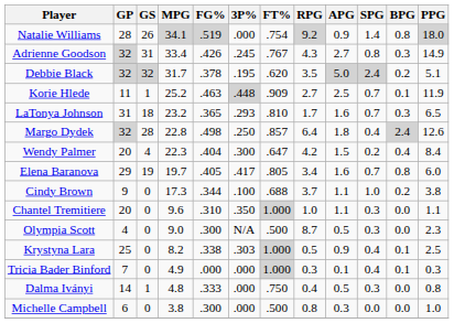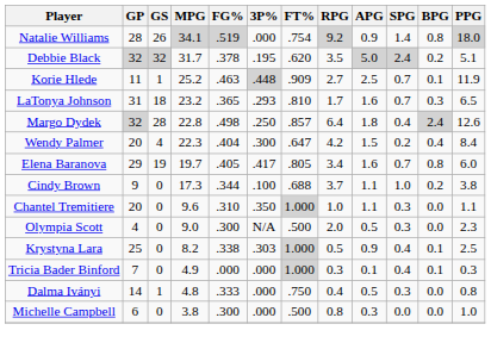- row: Adrienne Goodson | 32 | 31 | 33.4 | .426 | .245 | .767 | 4.3 | 2.7 | 0.8 | 0.3 | 14.9
Olympia Scott | RPG: 8.7 -> 2.0
